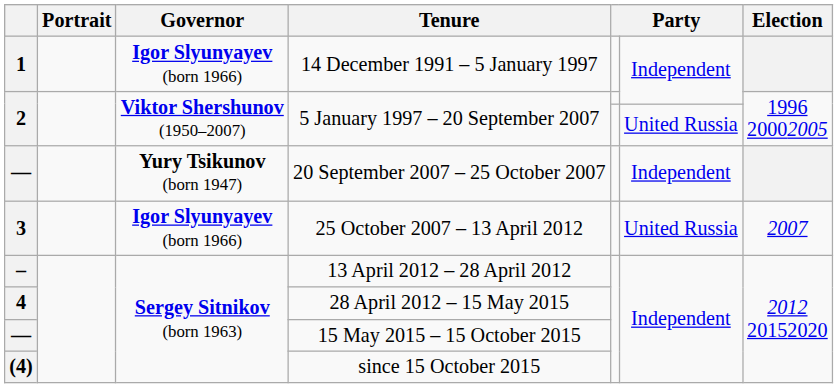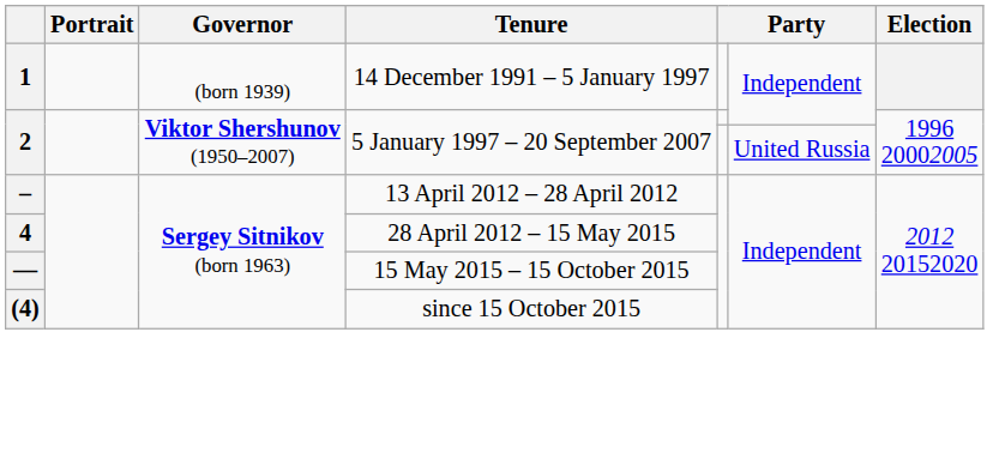14 December 1991 – 5 January 1997 | Governor: Igor Slyunyayev (born 1966) -> (born 1939)
- row: — | Yury Tsikunov (born 1947) | 20 September 2007 – 25 October 2007 | Independent
- row: 3 | Igor Slyunyayev (born 1966) | 25 October 2007 – 13 April 2012 | United Russia | 2007
